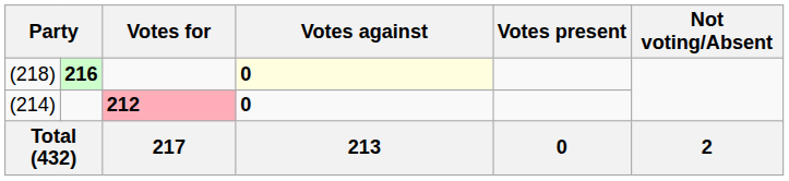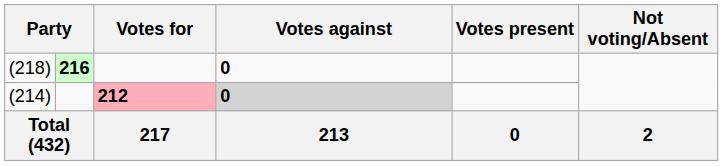(218) | Votes against: lightyellow background -> no background
(214) | Votes against: no background -> lightgrey background
